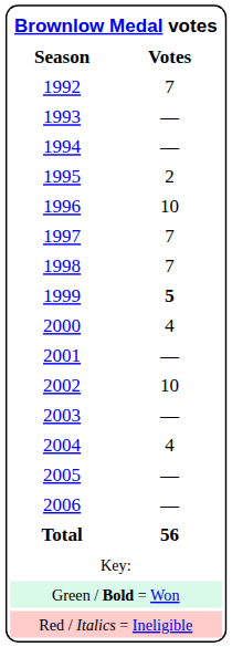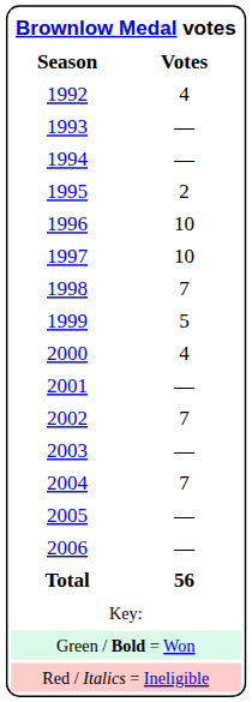1992 | Votes: 7 -> 4
1997 | Votes: 7 -> 10
1999 | Votes: bold -> normal
2002 | Votes: 10 -> 7
2004 | Votes: 4 -> 7
